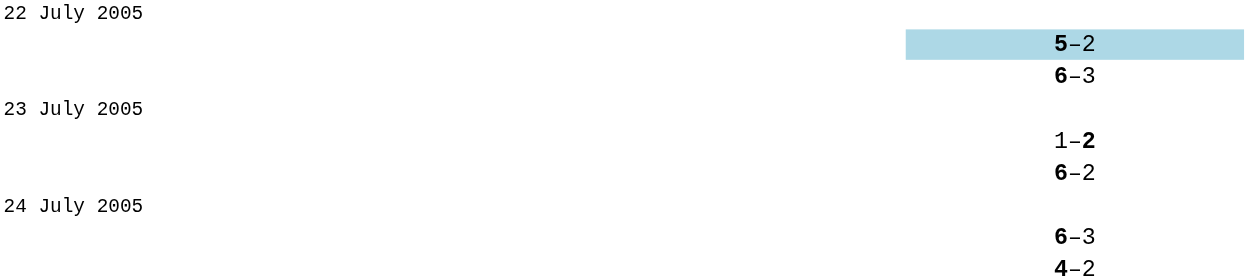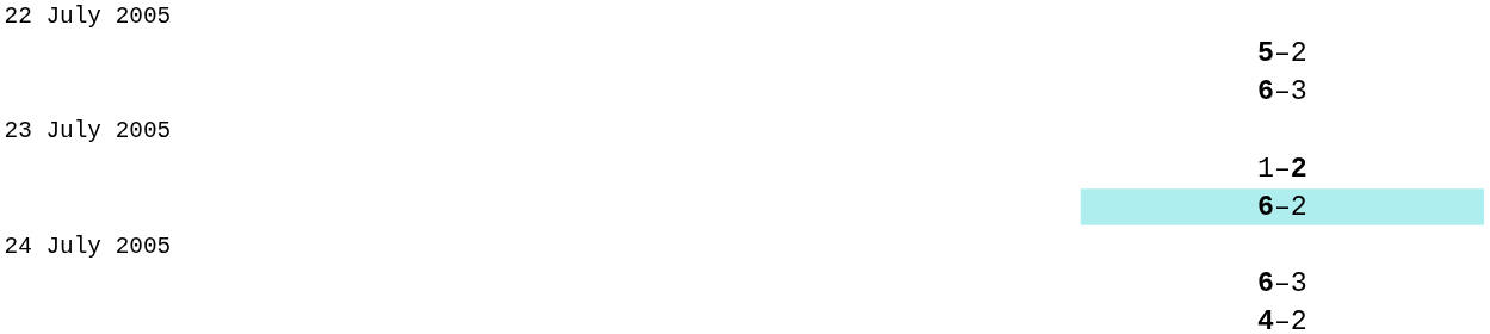5–2 | column 2: lightblue background -> no background
6–2 | column 2: no background -> paleturquoise background
